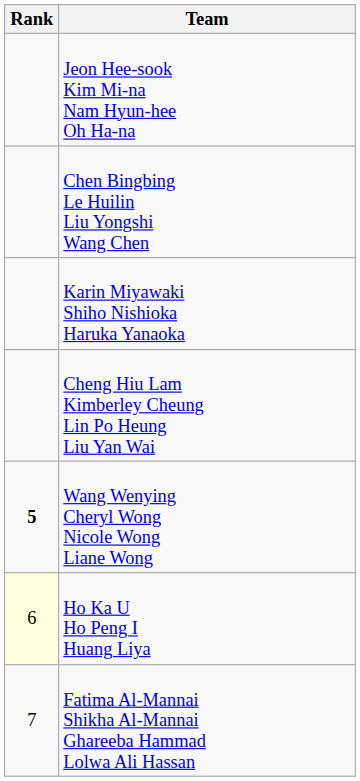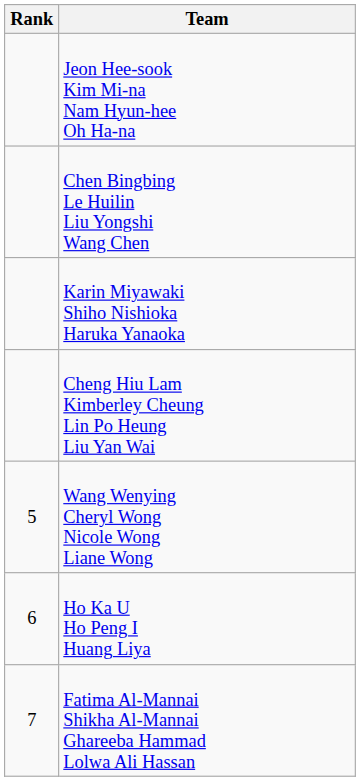Wang Wenying Cheryl Wong Nicole Wong Liane Wong | Rank: bold -> normal
Ho Ka U Ho Peng I Huang Liya | Rank: lightyellow background -> no background
